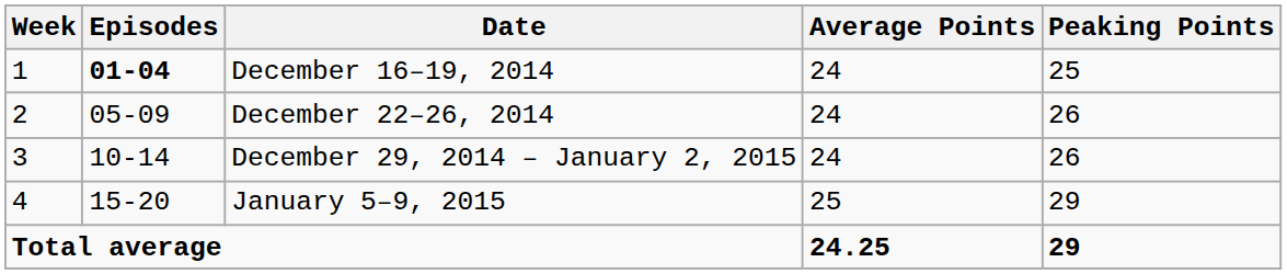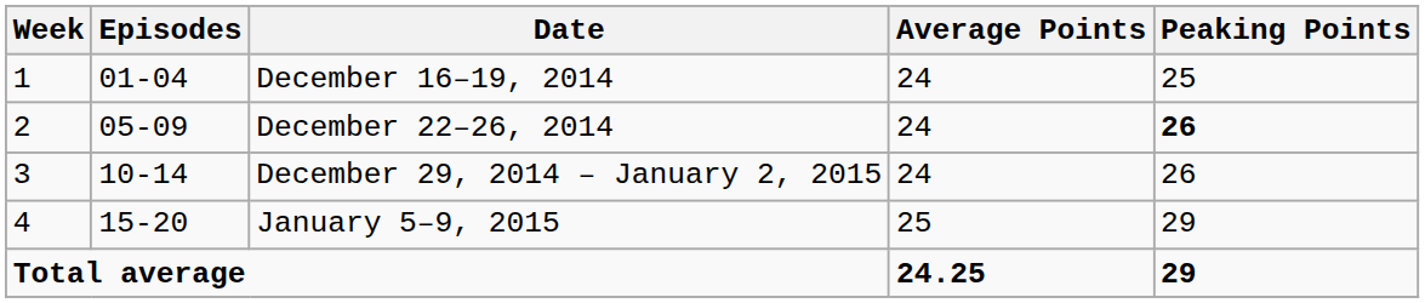December 16–19, 2014 | Episodes: bold -> normal
December 22–26, 2014 | Peaking Points: normal -> bold
